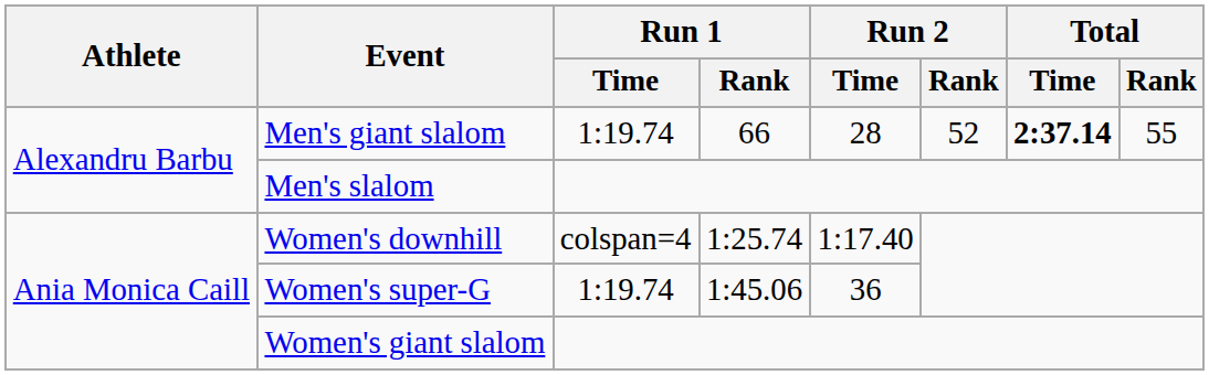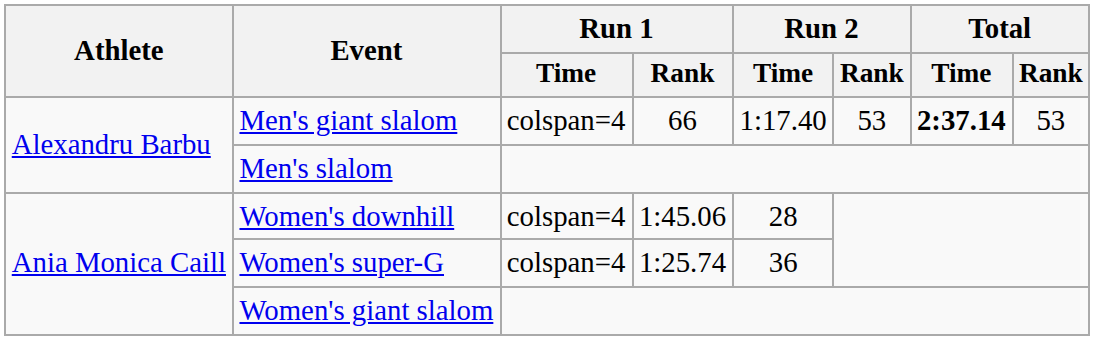Men's giant slalom | Run 1 / Time: 1:19.74 -> colspan=4
Men's giant slalom | Run 2 / Time: 28 -> 1:17.40
Men's giant slalom | Run 2 / Rank: 52 -> 53
Men's giant slalom | Total / Rank: 55 -> 53
Women's downhill | Run 1 / Rank: 1:25.74 -> 1:45.06
Women's downhill | Run 2 / Time: 1:17.40 -> 28
Women's super-G | Run 1 / Time: 1:19.74 -> colspan=4
Women's super-G | Run 1 / Rank: 1:45.06 -> 1:25.74
